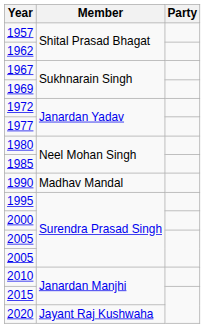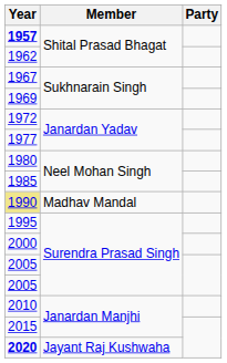1957 | Year: normal -> bold
1990 | Year: no background -> khaki background
2020 | Year: normal -> bold
